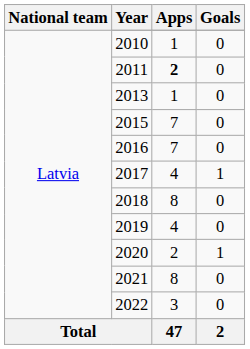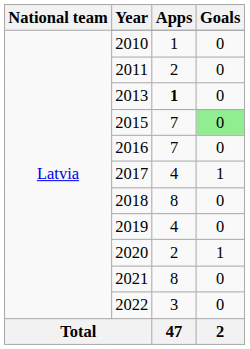2011 | Apps: bold -> normal
2013 | Apps: normal -> bold
2015 | Goals: no background -> lightgreen background
